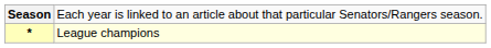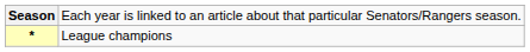* | column 2: lightyellow background -> no background
